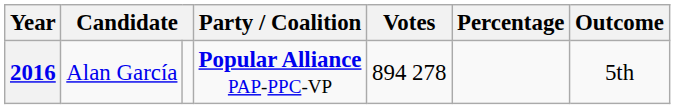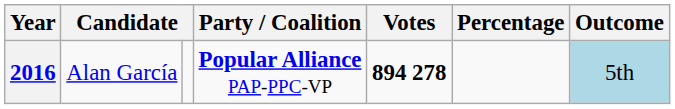2016 | Votes: normal -> bold
2016 | Outcome: no background -> lightblue background
